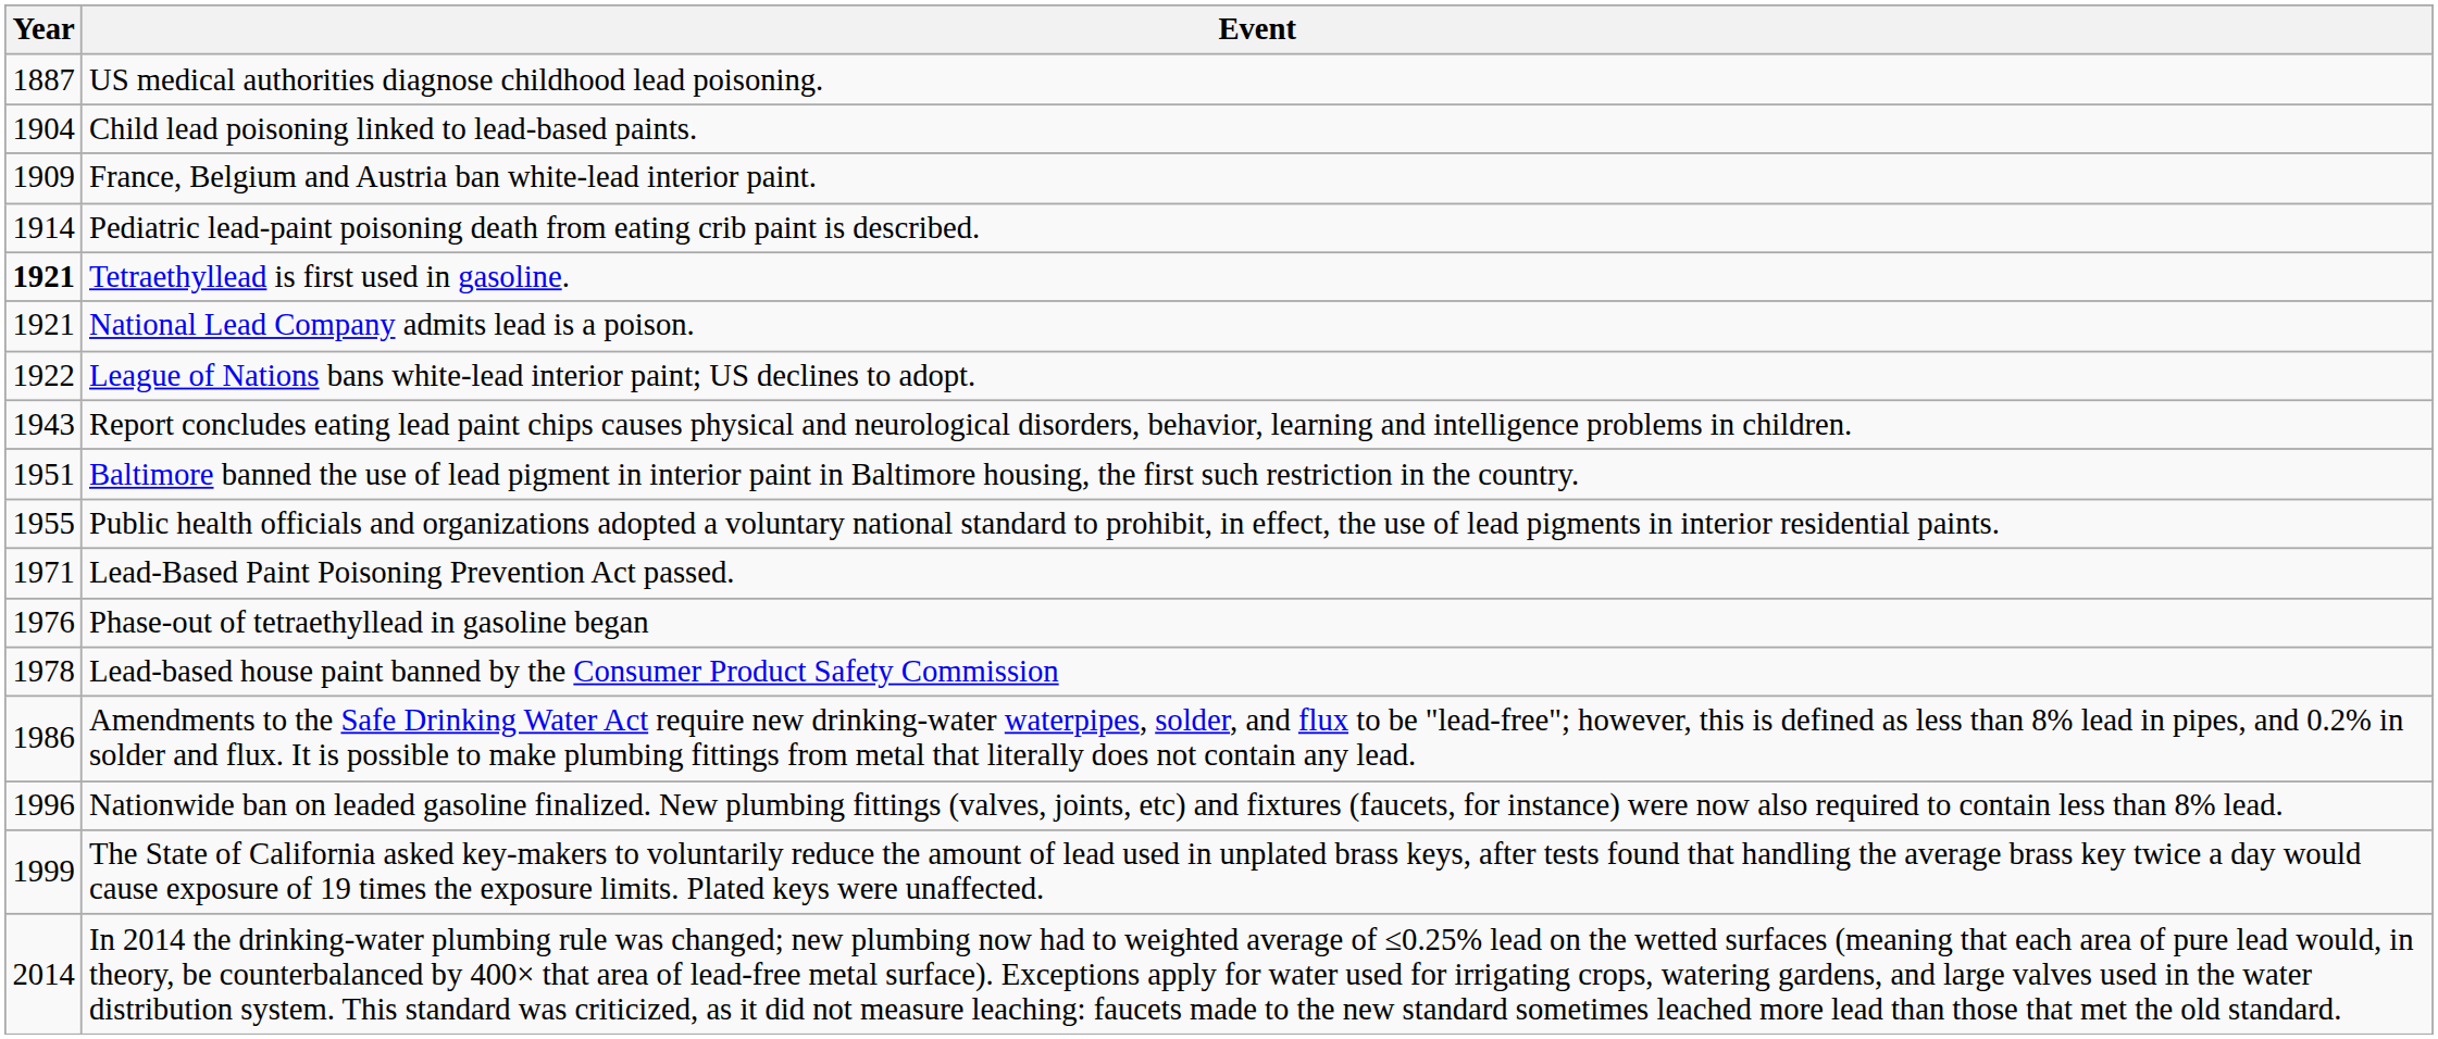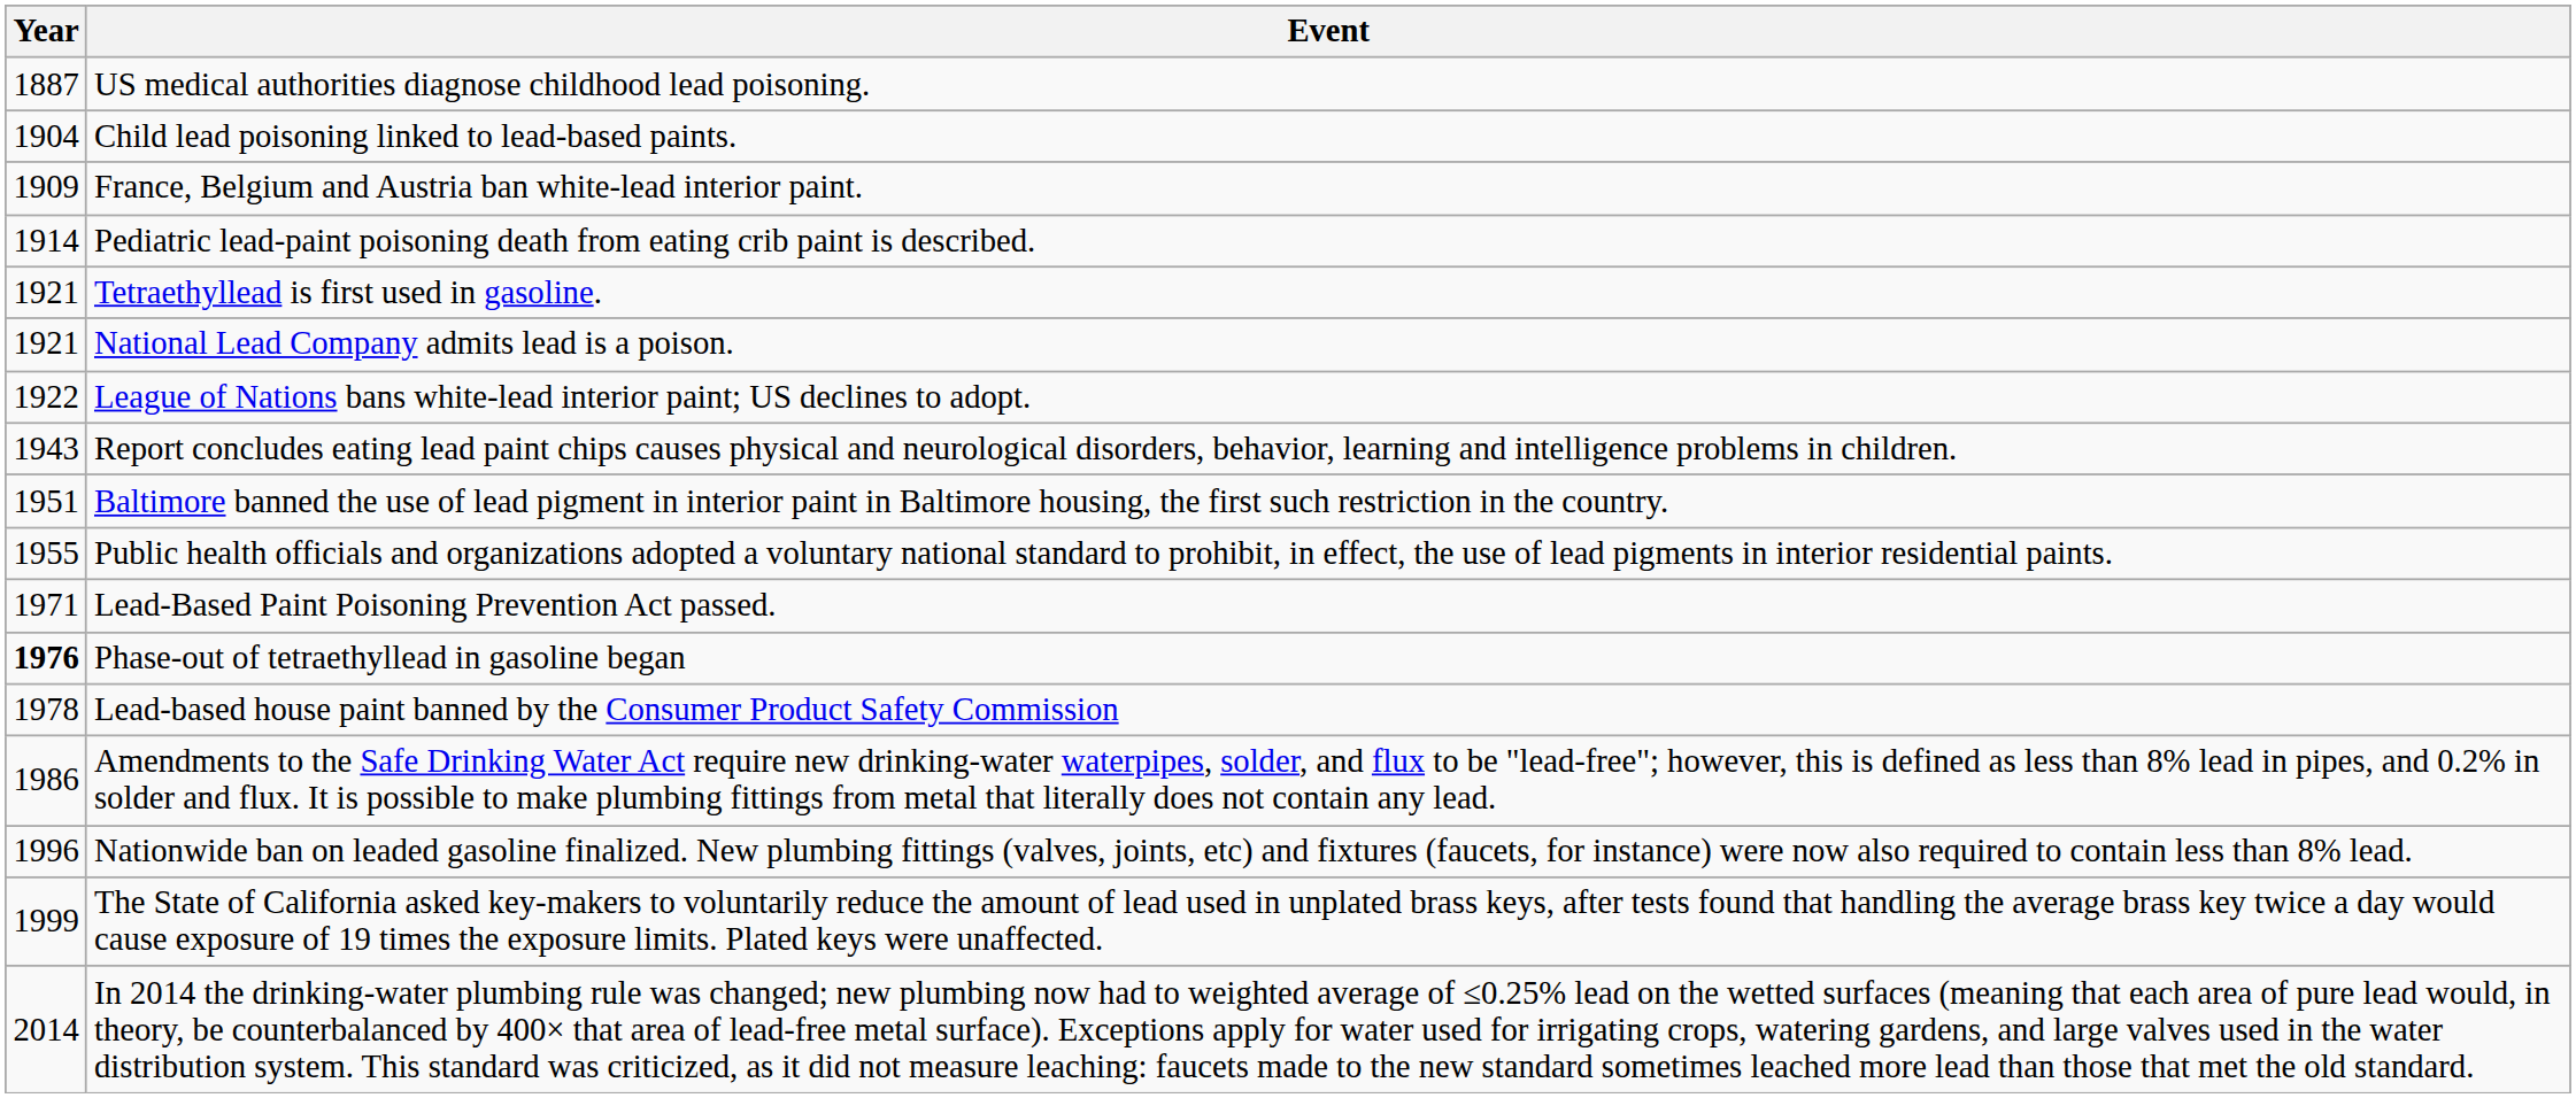Tetraethyllead is first used in gasoline. | Year: bold -> normal
Phase-out of tetraethyllead in gasoline began | Year: normal -> bold
